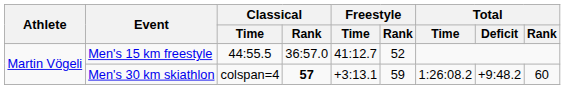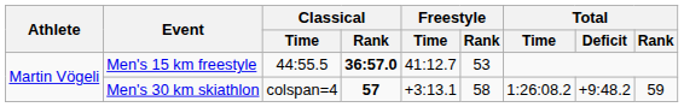Men's 15 km freestyle | Classical / Rank: normal -> bold
Men's 15 km freestyle | Freestyle / Rank: 52 -> 53
Men's 30 km skiathlon | Freestyle / Rank: 59 -> 58
Men's 30 km skiathlon | Total / Rank: 60 -> 59
